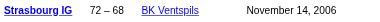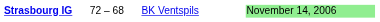Strasbourg IG | column 4: no background -> lightgreen background
